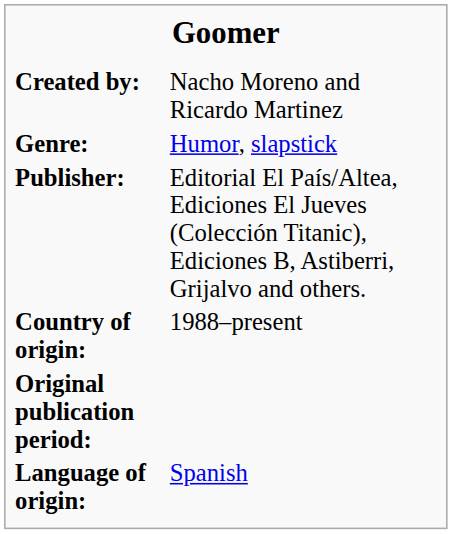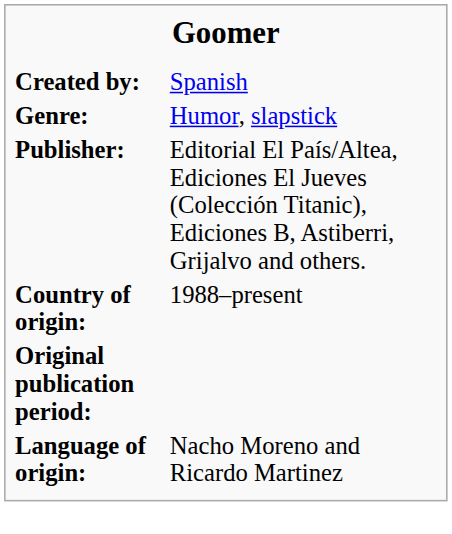row 2 | column 2: Nacho Moreno and Ricardo Martinez -> Spanish
row 7 | column 2: Spanish -> Nacho Moreno and Ricardo Martinez
